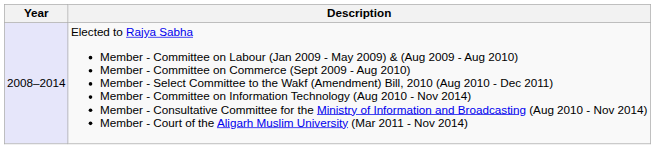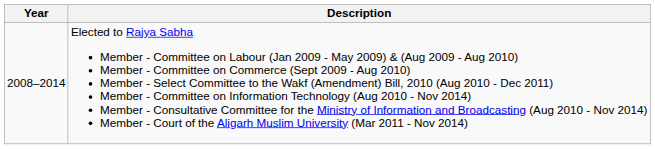row 2 | Year: lavender background -> no background
